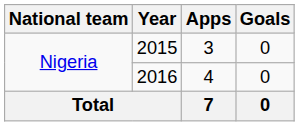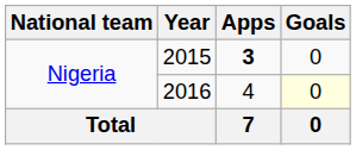2015 | Apps: normal -> bold
2016 | Goals: no background -> lightyellow background
